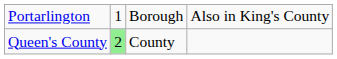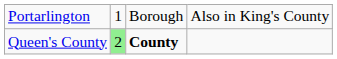Queen's County | column 3: normal -> bold
